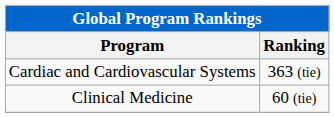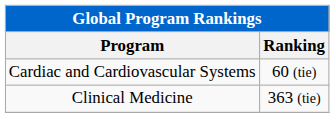Cardiac and Cardiovascular Systems | Ranking: 363 (tie) -> 60 (tie)
Clinical Medicine | Ranking: 60 (tie) -> 363 (tie)
